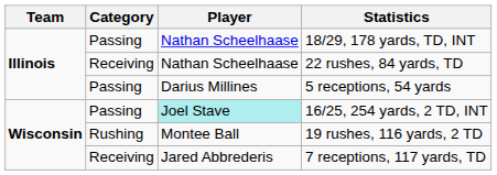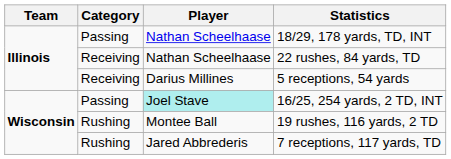5 receptions, 54 yards | Category: Passing -> Receiving
7 receptions, 117 yards, TD | Category: Receiving -> Rushing
